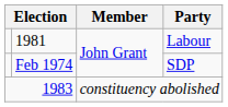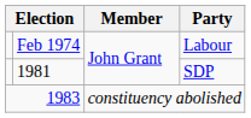Labour | column 2: 1981 -> Feb 1974
SDP | column 2: Feb 1974 -> 1981
